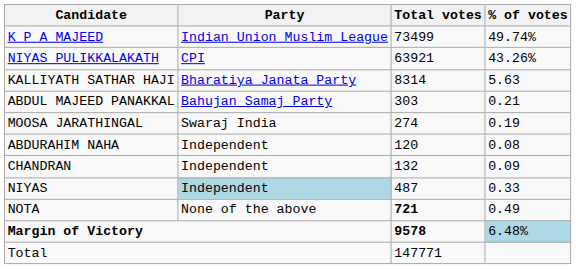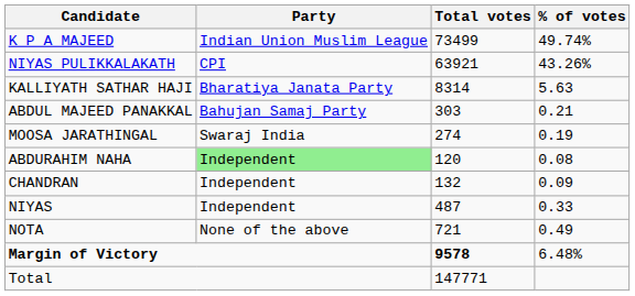ABDURAHIM NAHA | Party: no background -> lightgreen background
NIYAS | Party: lightblue background -> no background
NOTA | Total votes: bold -> normal
Margin of Victory | % of votes: lightblue background -> no background
